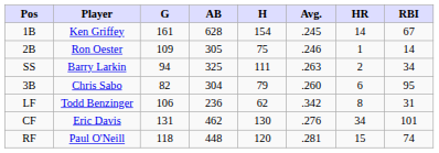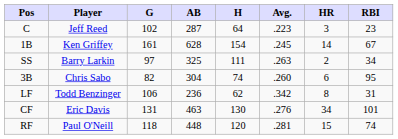+ row: C | Jeff Reed | 102 | 287 | 64 | .223 | 3 | 23
- row: 2B | Ron Oester | 109 | 305 | 75 | .246 | 1 | 14
SS | G: 94 -> 97
3B | H: 79 -> 74
CF | AB: 462 -> 463
